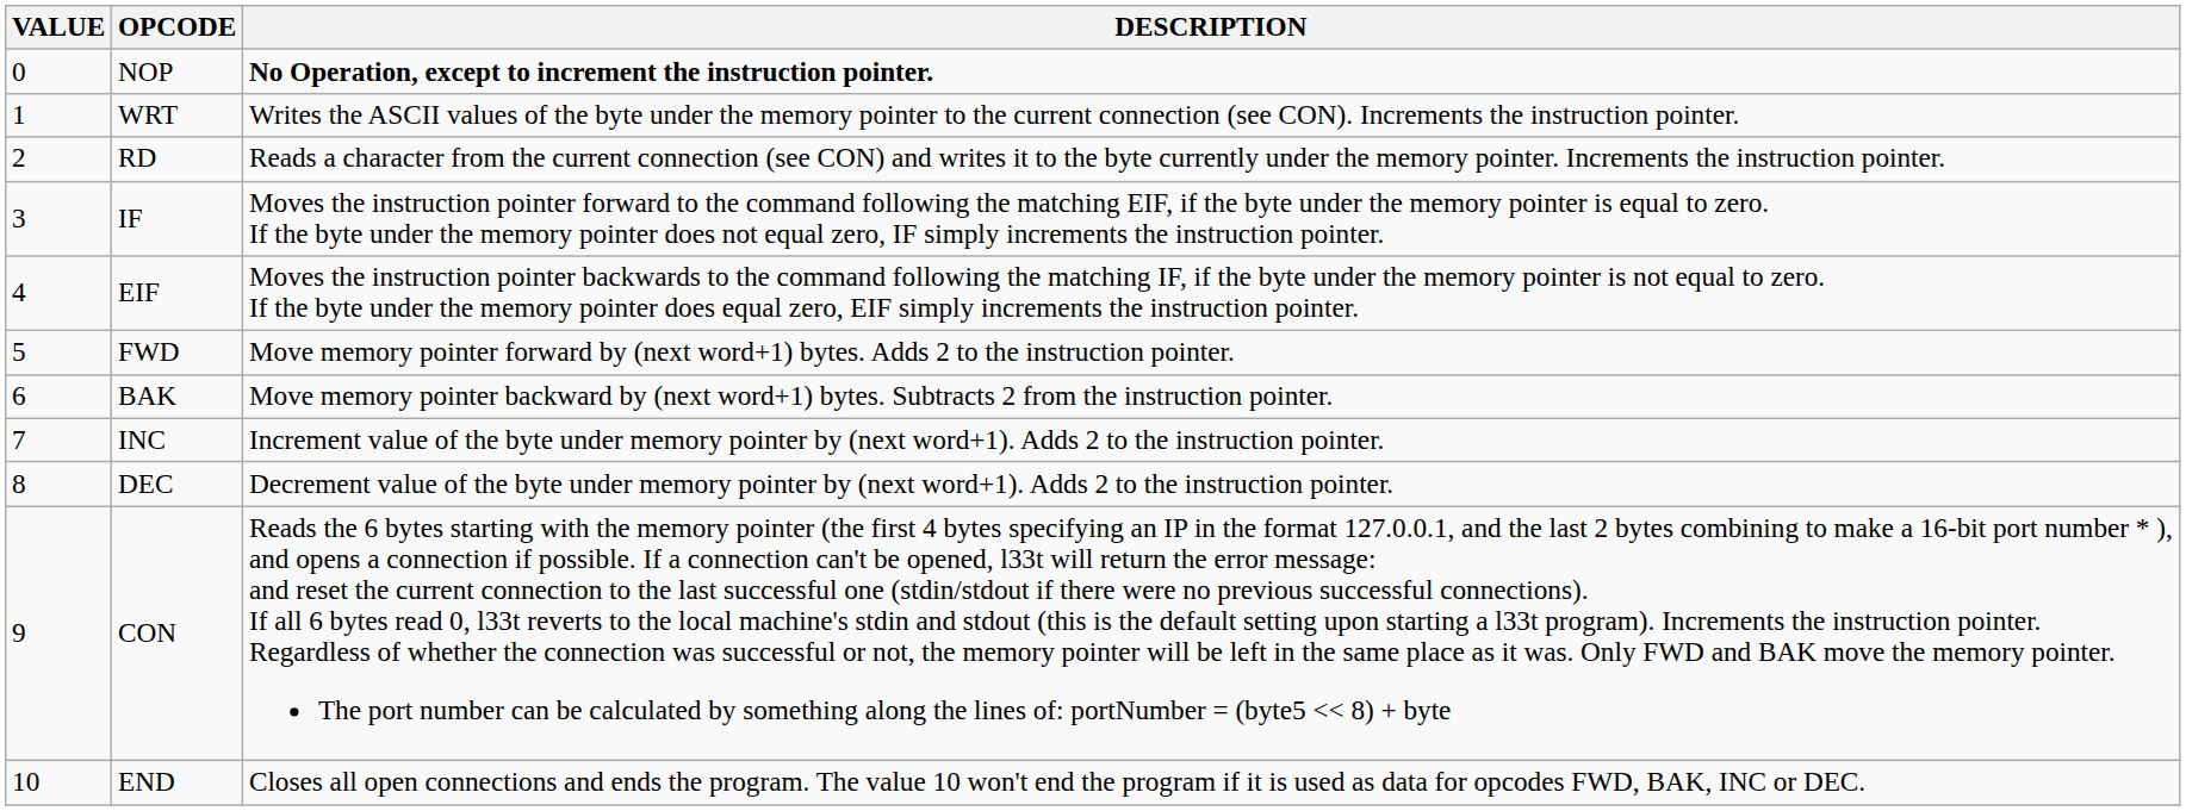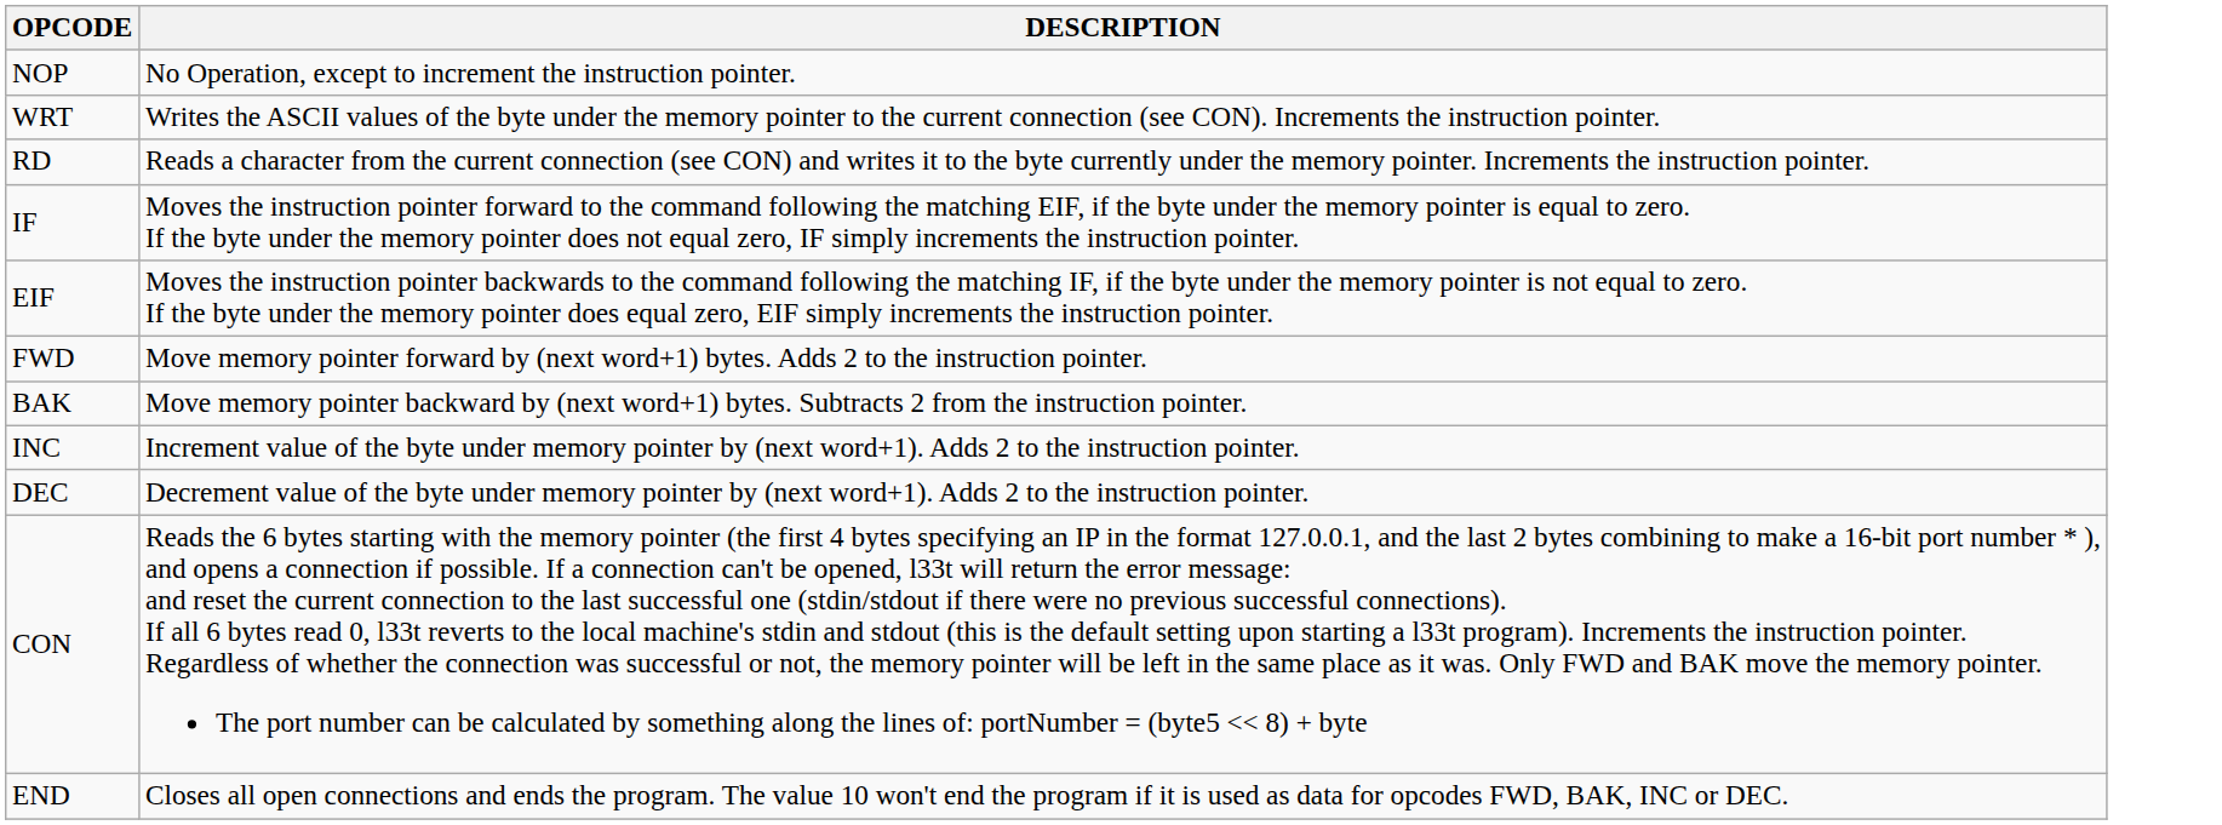- column: VALUE | 0 | 1 | 2 | 3 | 4 | 5 | 6 | 7 | 8 | 9 | 10
NOP | DESCRIPTION: bold -> normal
